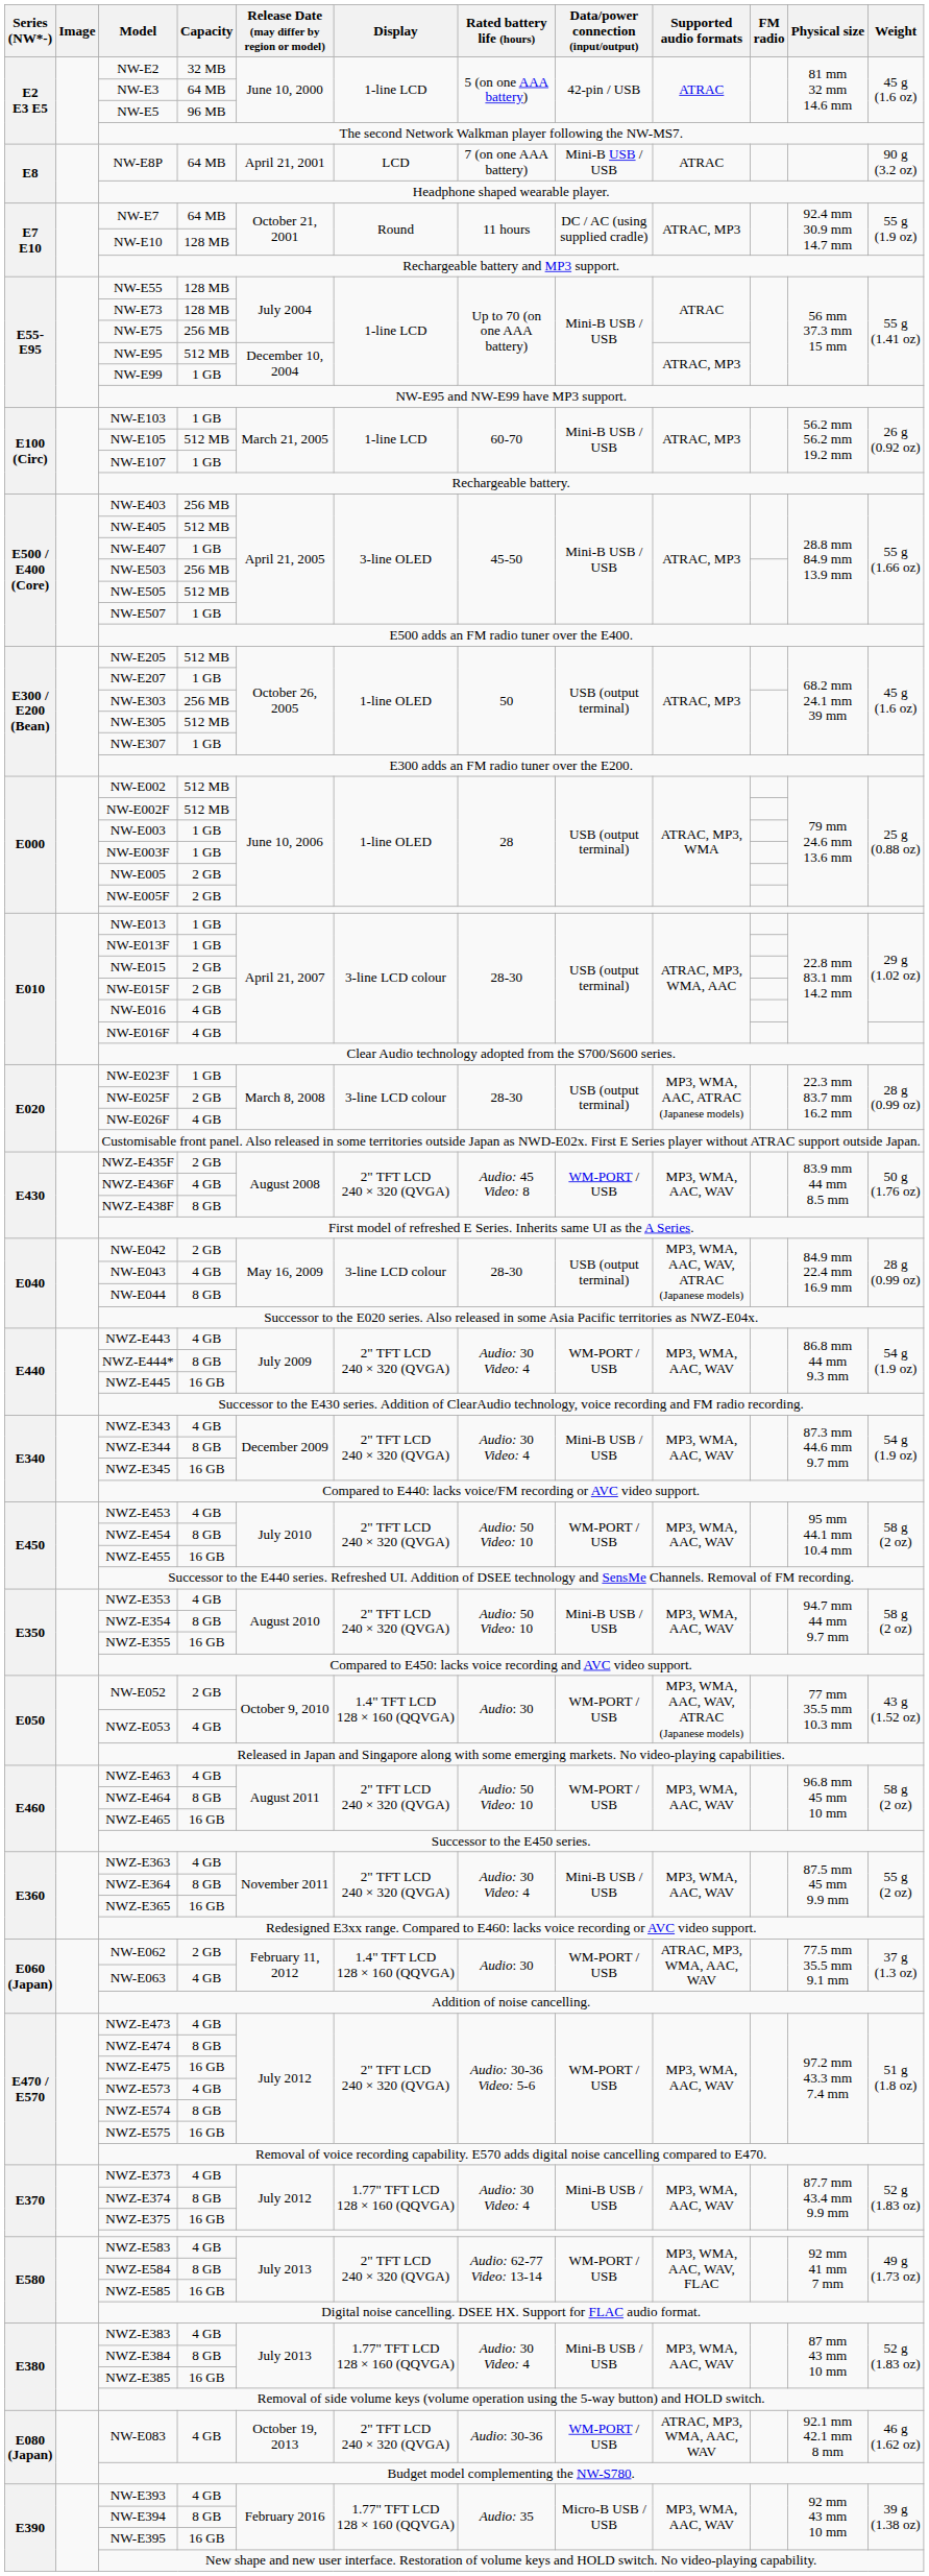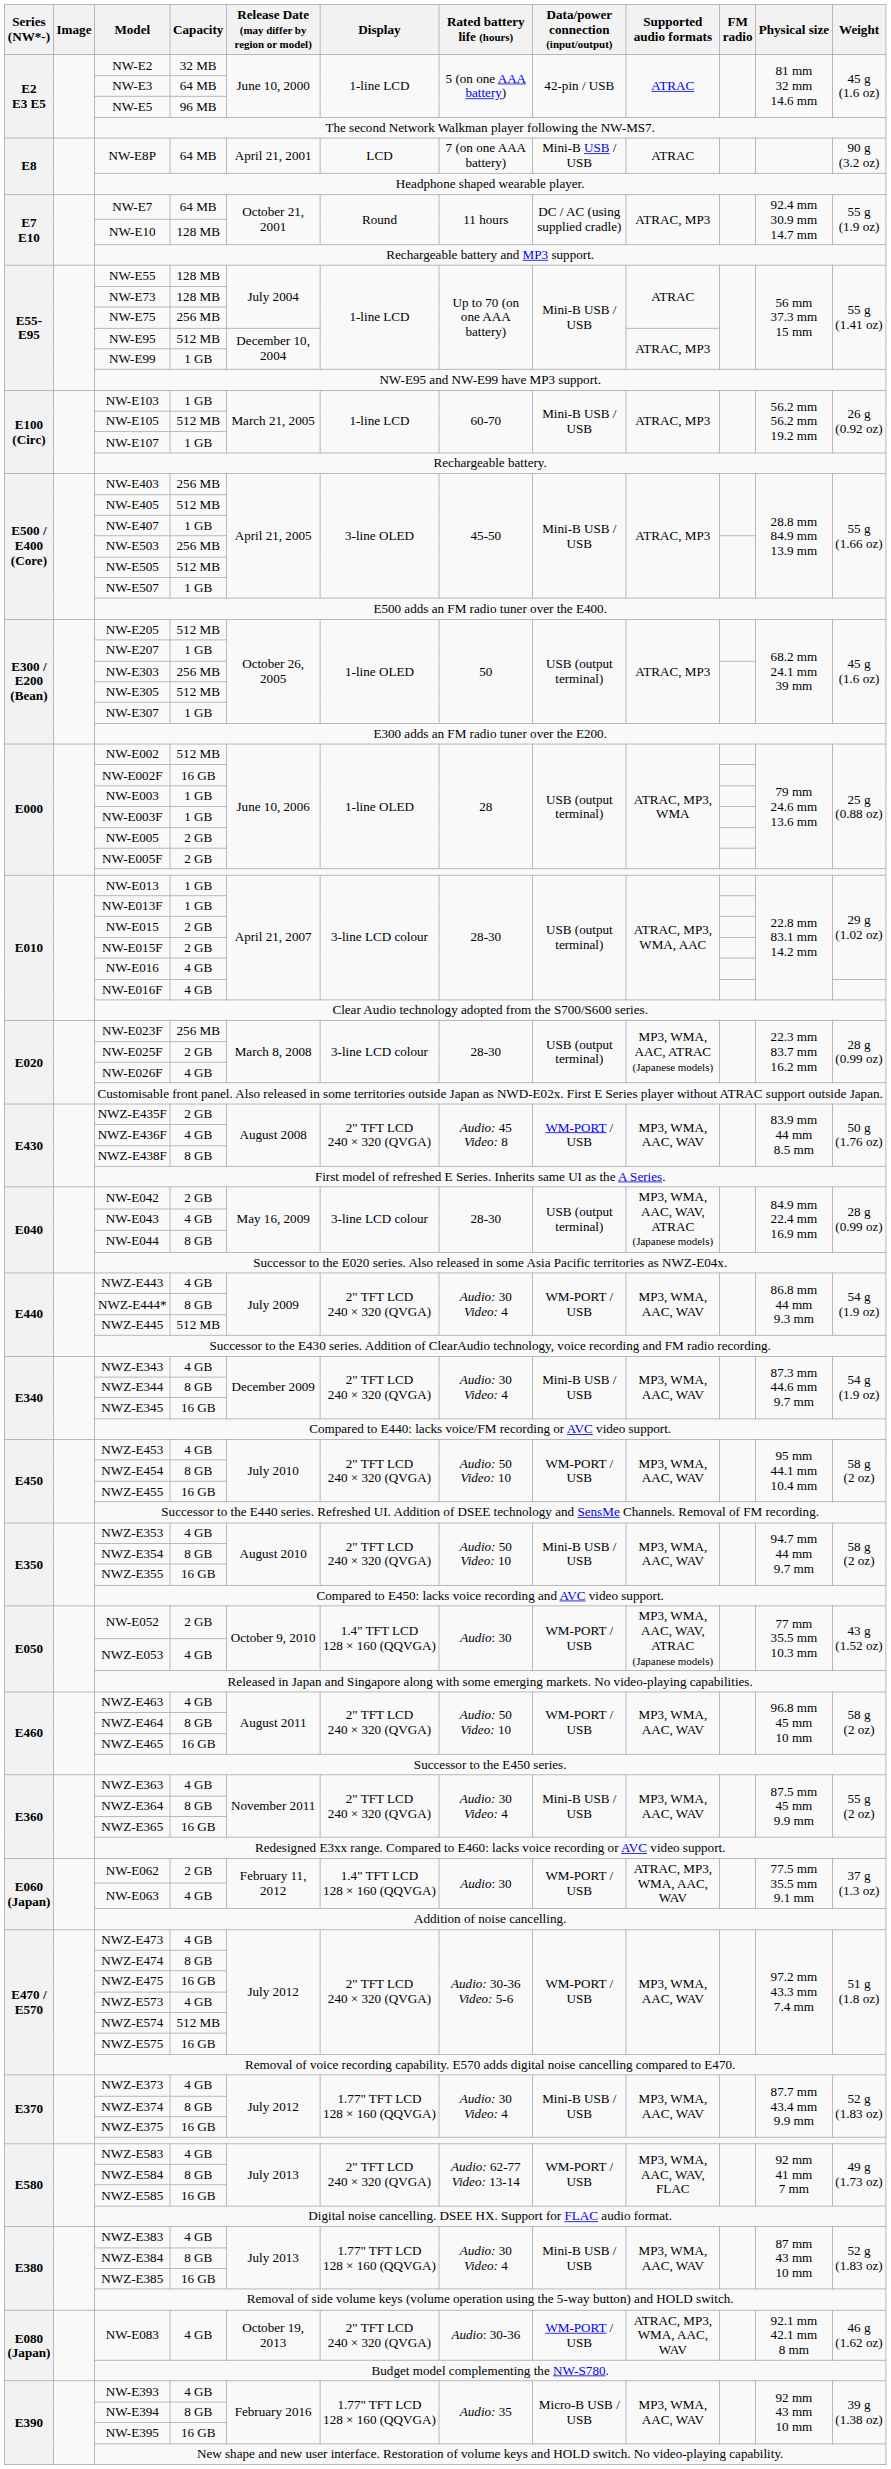NW-E002F | Capacity: 512 MB -> 16 GB
NW-E023F | Capacity: 1 GB -> 256 MB
NWZ-E445 | Capacity: 16 GB -> 512 MB
NWZ-E574 | Capacity: 8 GB -> 512 MB
